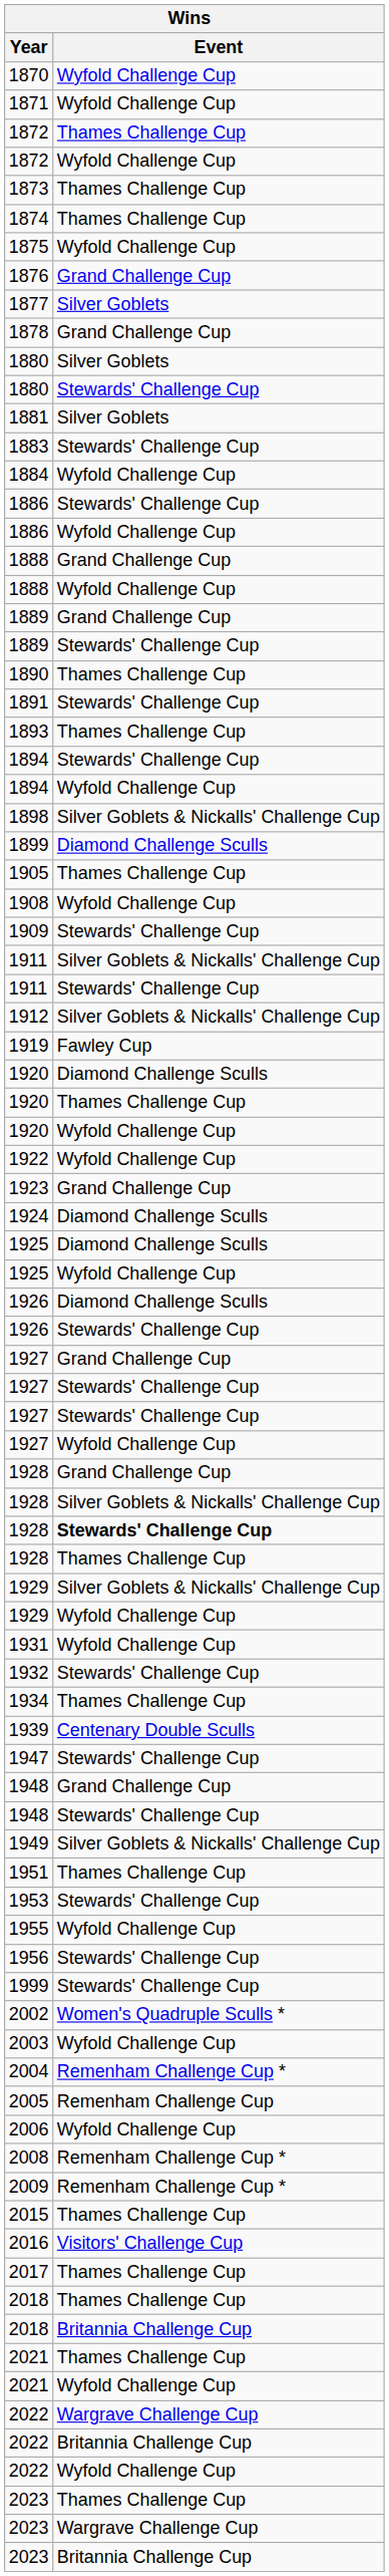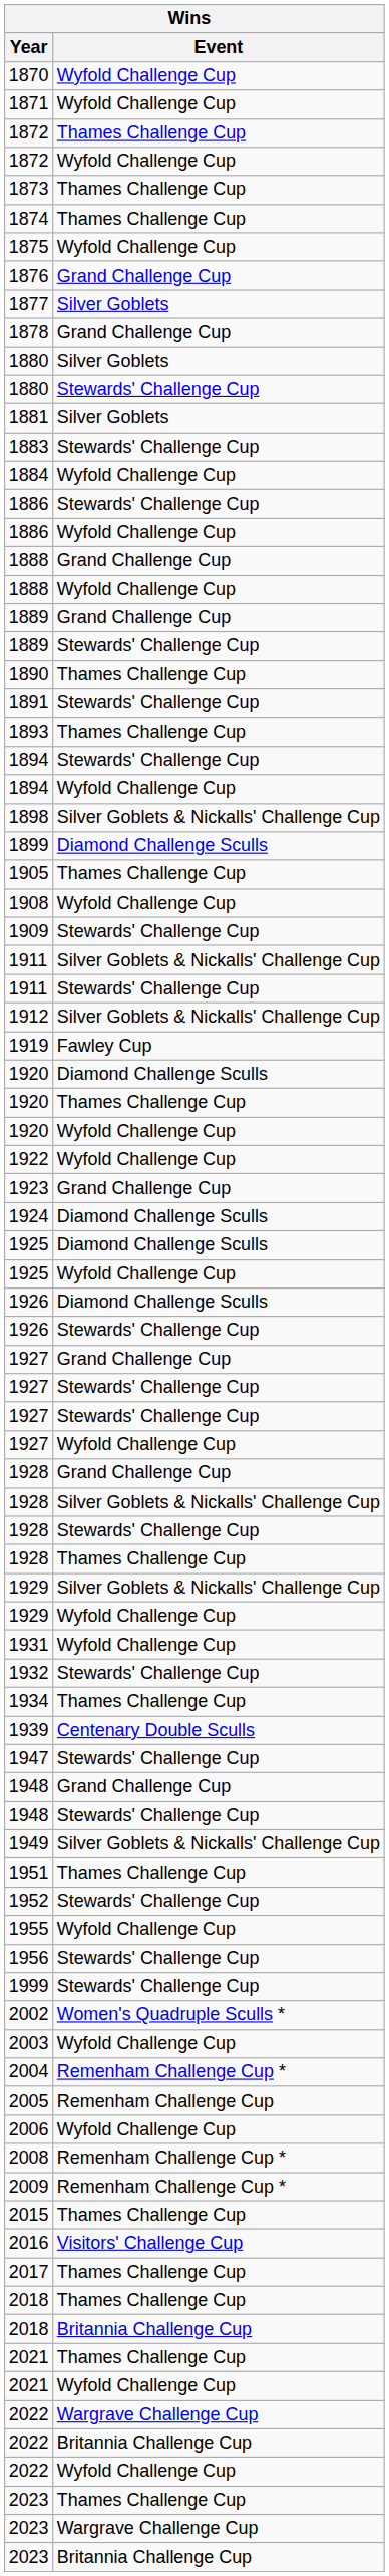row 54 | Event: bold -> normal
row 67 | Year: 1953 -> 1952
